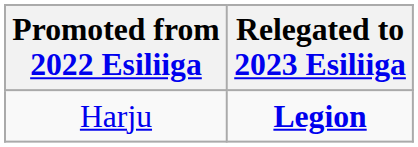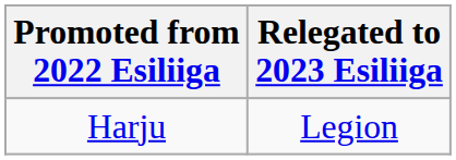Harju | Relegated to 2023 Esiliiga: bold -> normal
